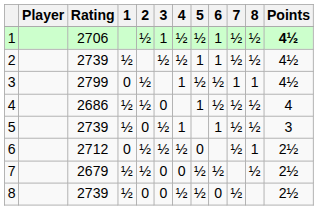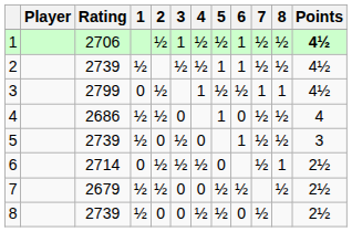row 5 | 6: ½ -> 0
row 6 | 4: 1 -> 0
row 7 | Rating: 2712 -> 2714
